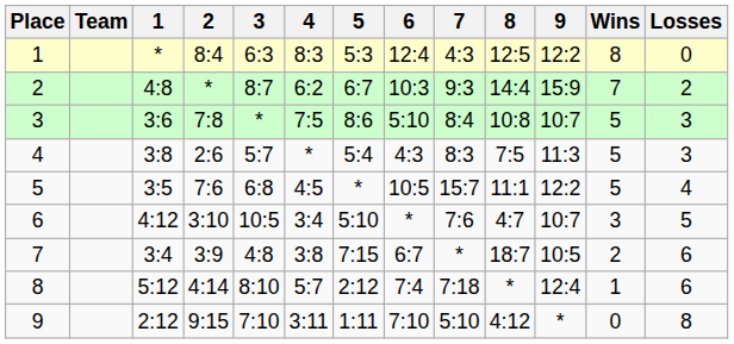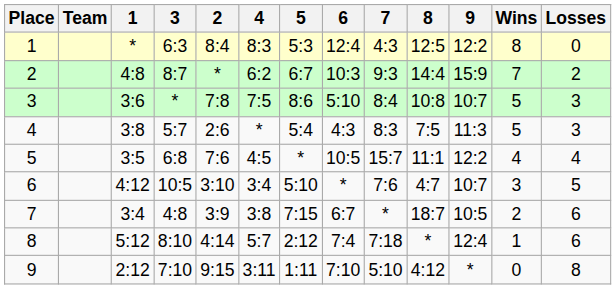columns swapped: 2 <-> 3
row 6 | Wins: 5 -> 4
